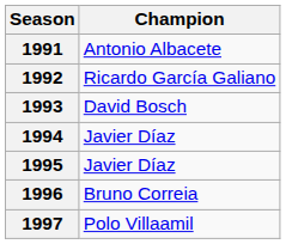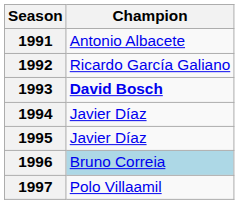1993 | Champion: normal -> bold
1996 | Champion: no background -> lightblue background
